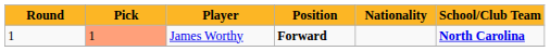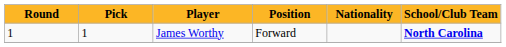James Worthy | Pick: lightsalmon background -> no background
James Worthy | Position: bold -> normal
